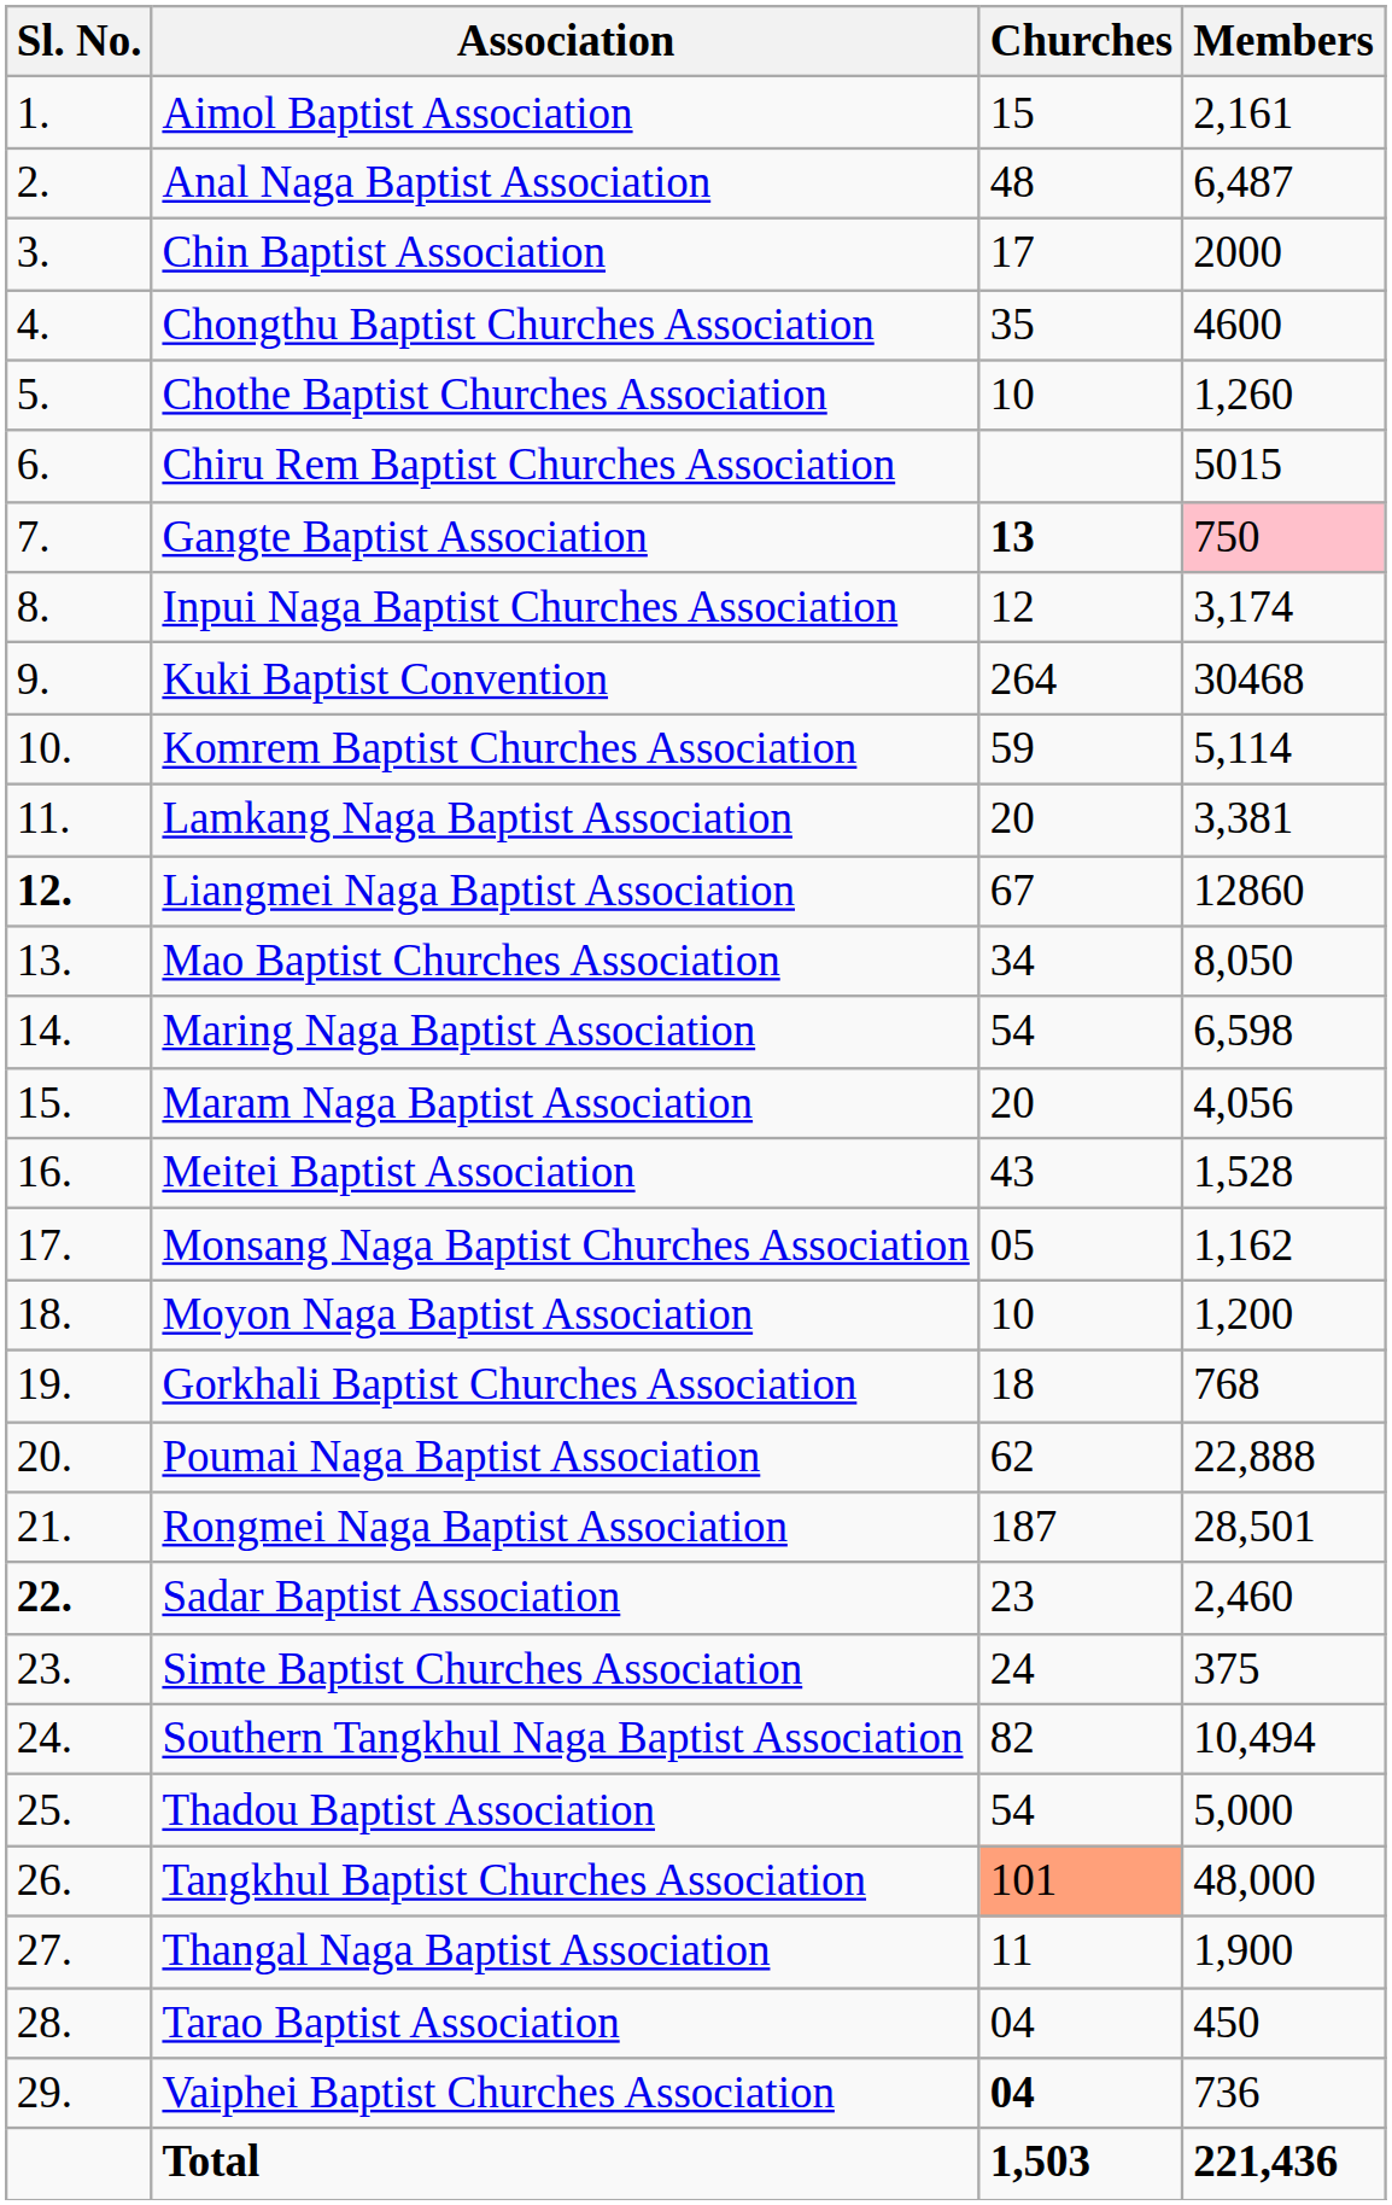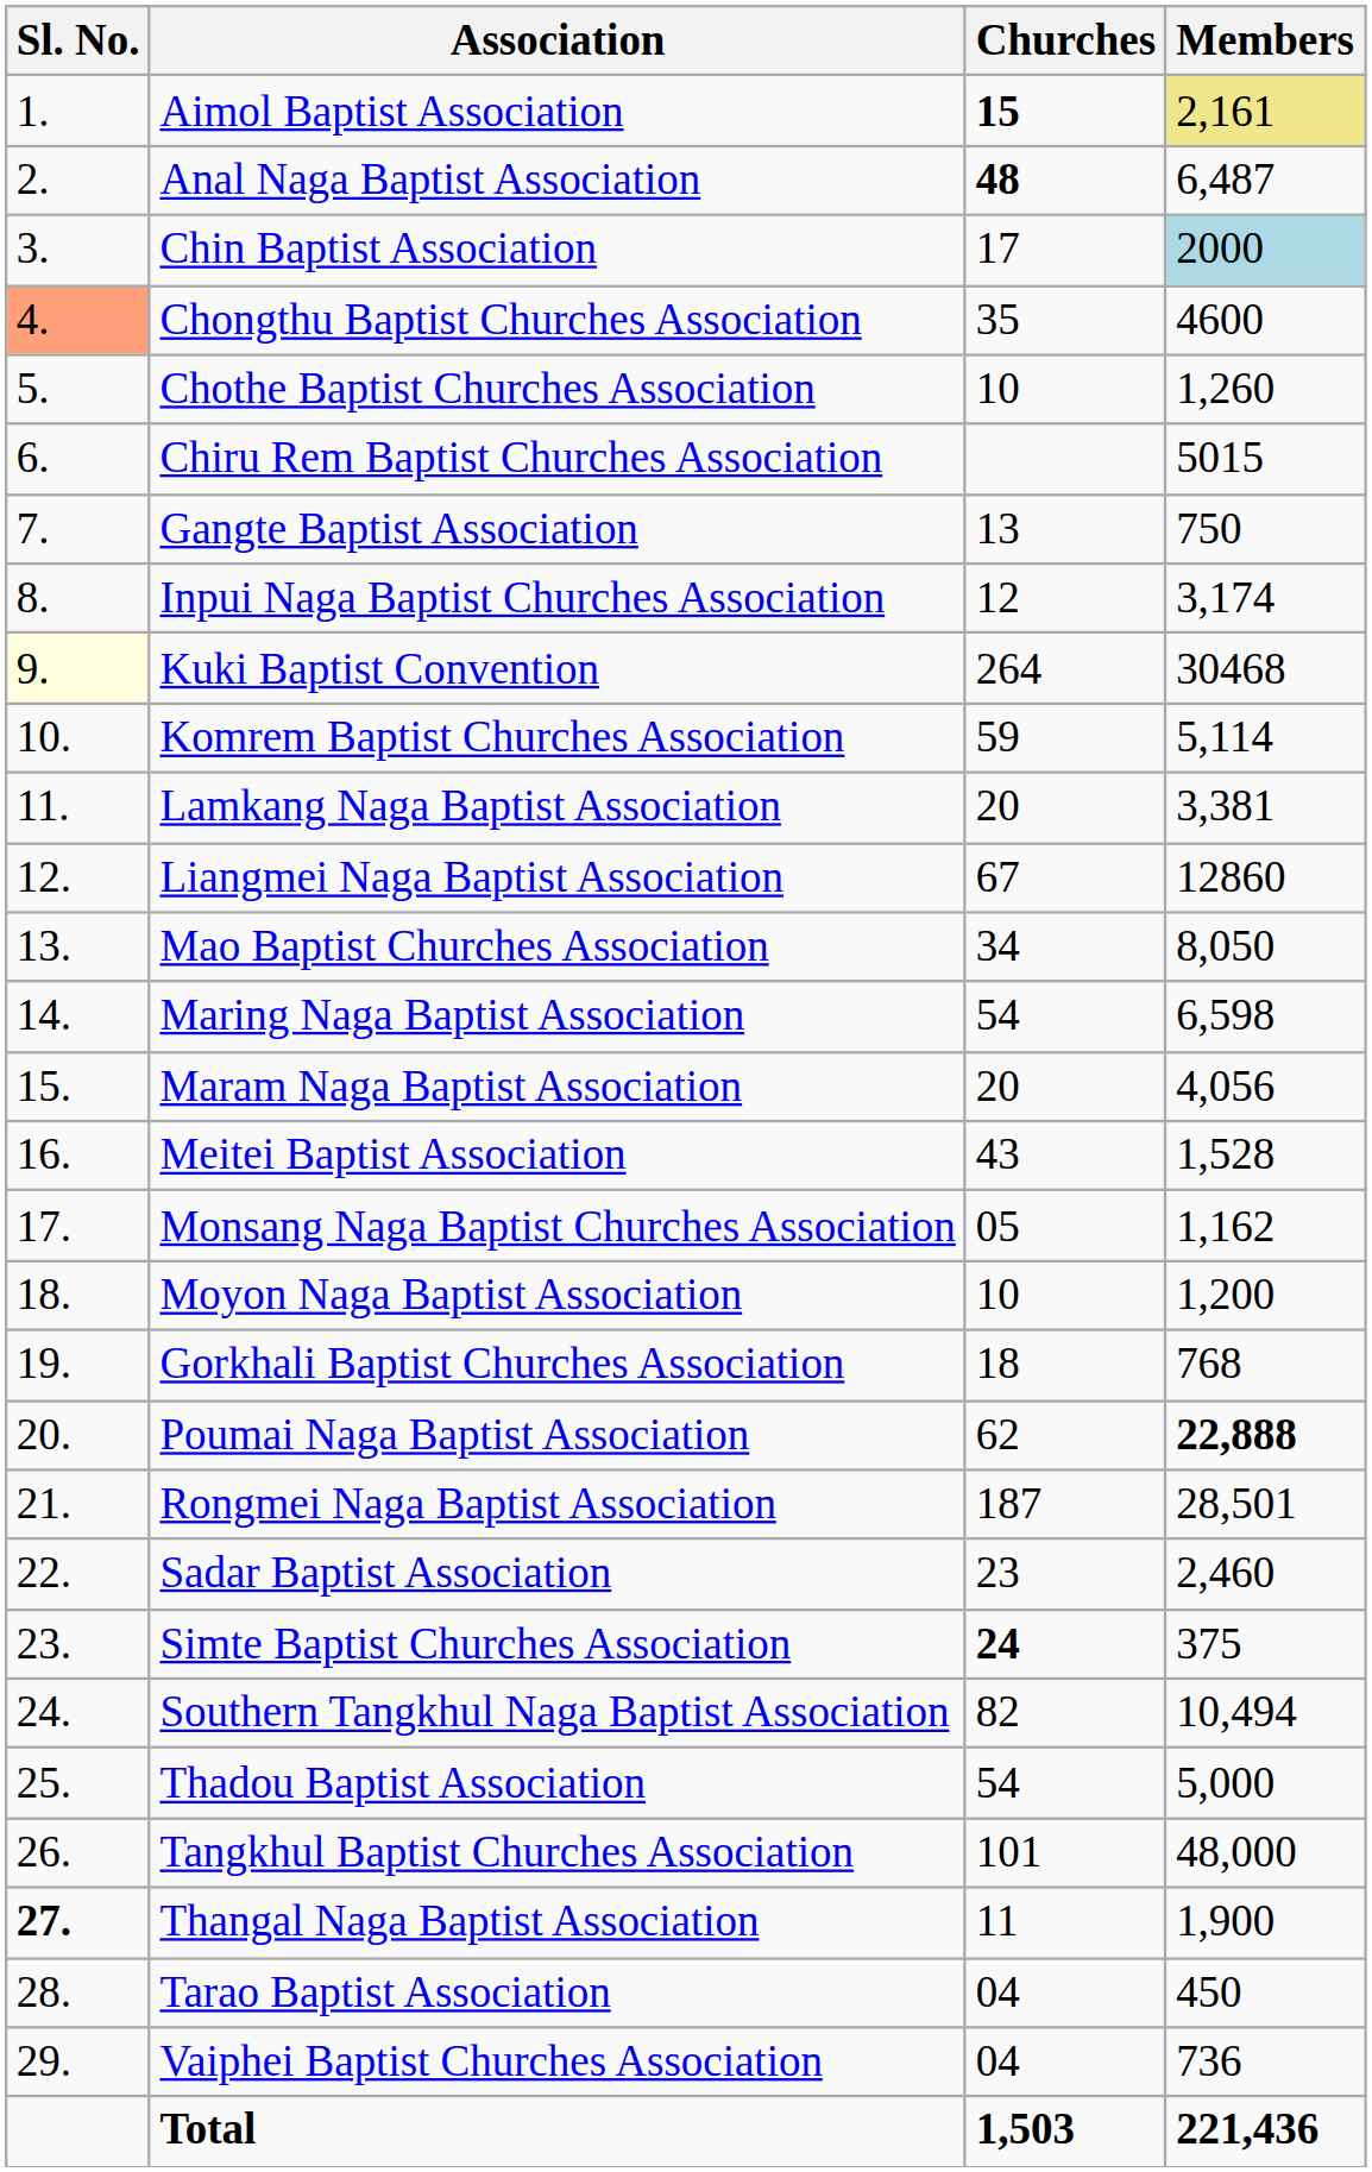Aimol Baptist Association | Churches: normal -> bold
Aimol Baptist Association | Members: no background -> khaki background
Anal Naga Baptist Association | Churches: normal -> bold
Chin Baptist Association | Members: no background -> lightblue background
Chongthu Baptist Churches Association | Sl. No.: no background -> lightsalmon background
Gangte Baptist Association | Churches: bold -> normal
Gangte Baptist Association | Members: pink background -> no background
Kuki Baptist Convention | Sl. No.: no background -> lightyellow background
Liangmei Naga Baptist Association | Sl. No.: bold -> normal
Poumai Naga Baptist Association | Members: normal -> bold
Sadar Baptist Association | Sl. No.: bold -> normal
Simte Baptist Churches Association | Churches: normal -> bold
Tangkhul Baptist Churches Association | Churches: lightsalmon background -> no background
Thangal Naga Baptist Association | Sl. No.: normal -> bold
Vaiphei Baptist Churches Association | Churches: bold -> normal
